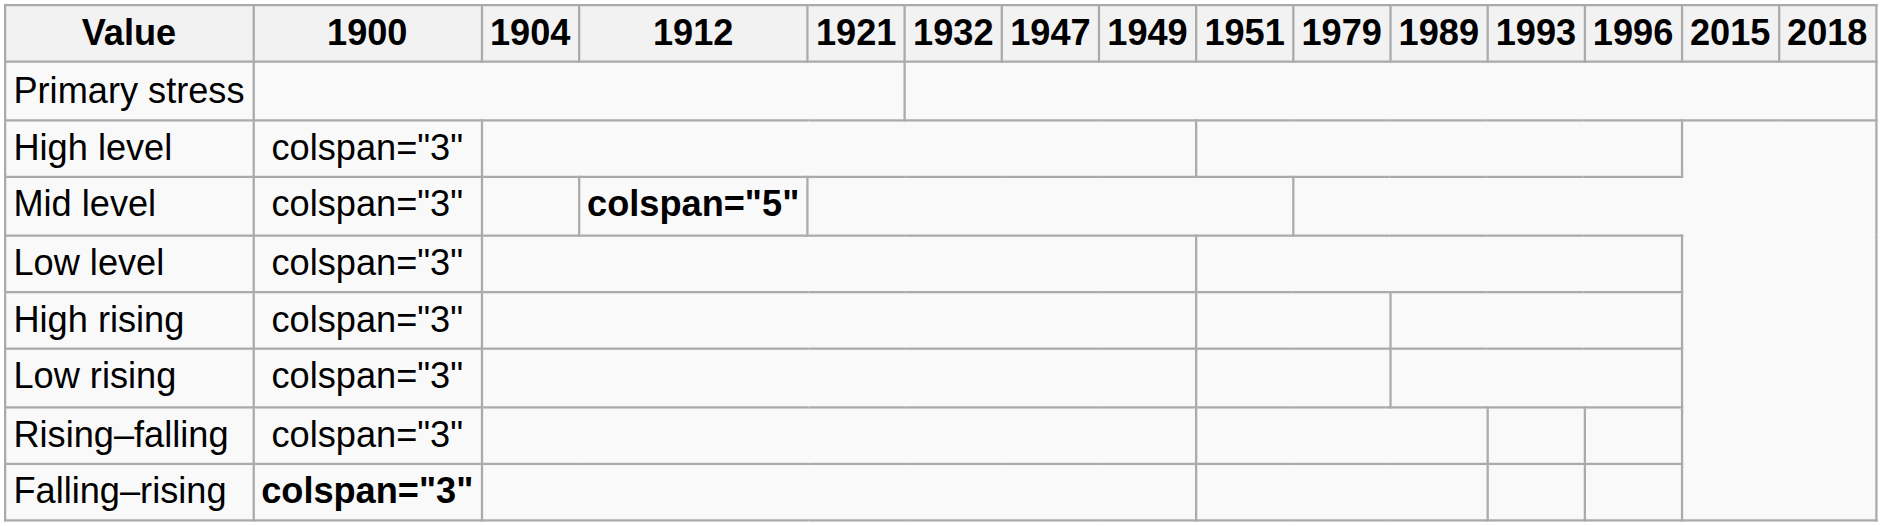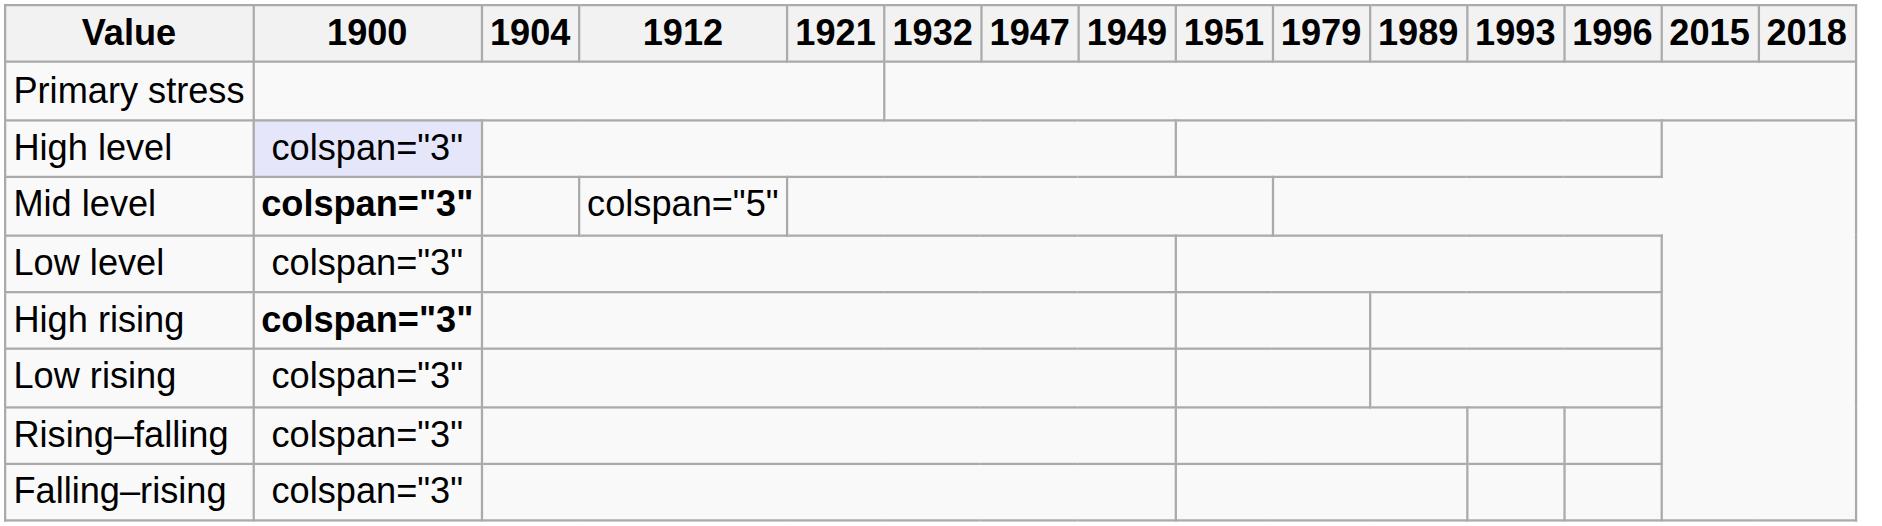High level | 1900: no background -> lavender background
Mid level | 1900: normal -> bold
Mid level | 1912: bold -> normal
High rising | 1900: normal -> bold
Falling–rising | 1900: bold -> normal
